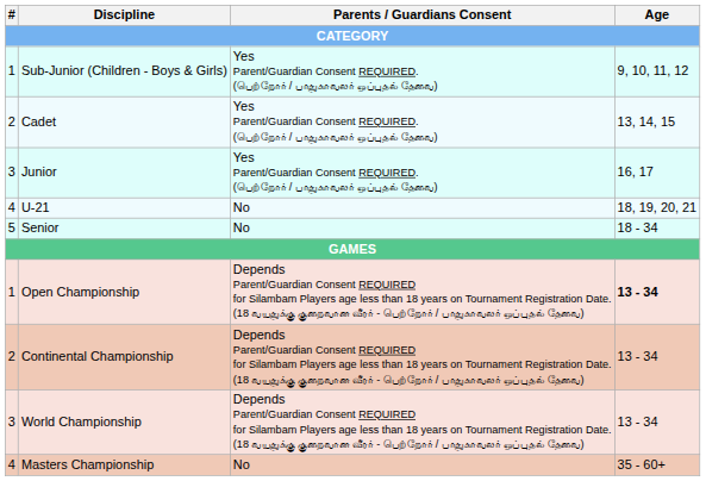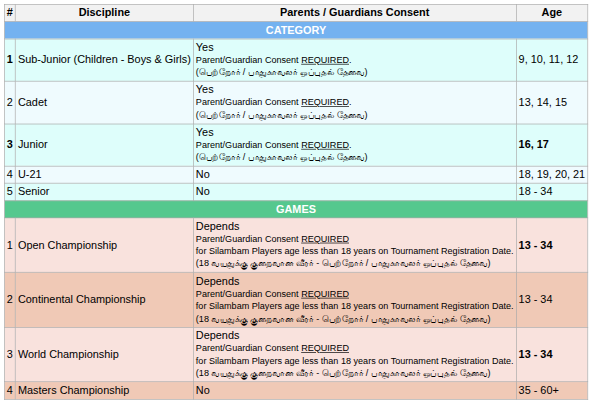Sub-Junior (Children - Boys & Girls) | #: normal -> bold
Junior | #: normal -> bold
Junior | Age: normal -> bold
World Championship | Age: normal -> bold
